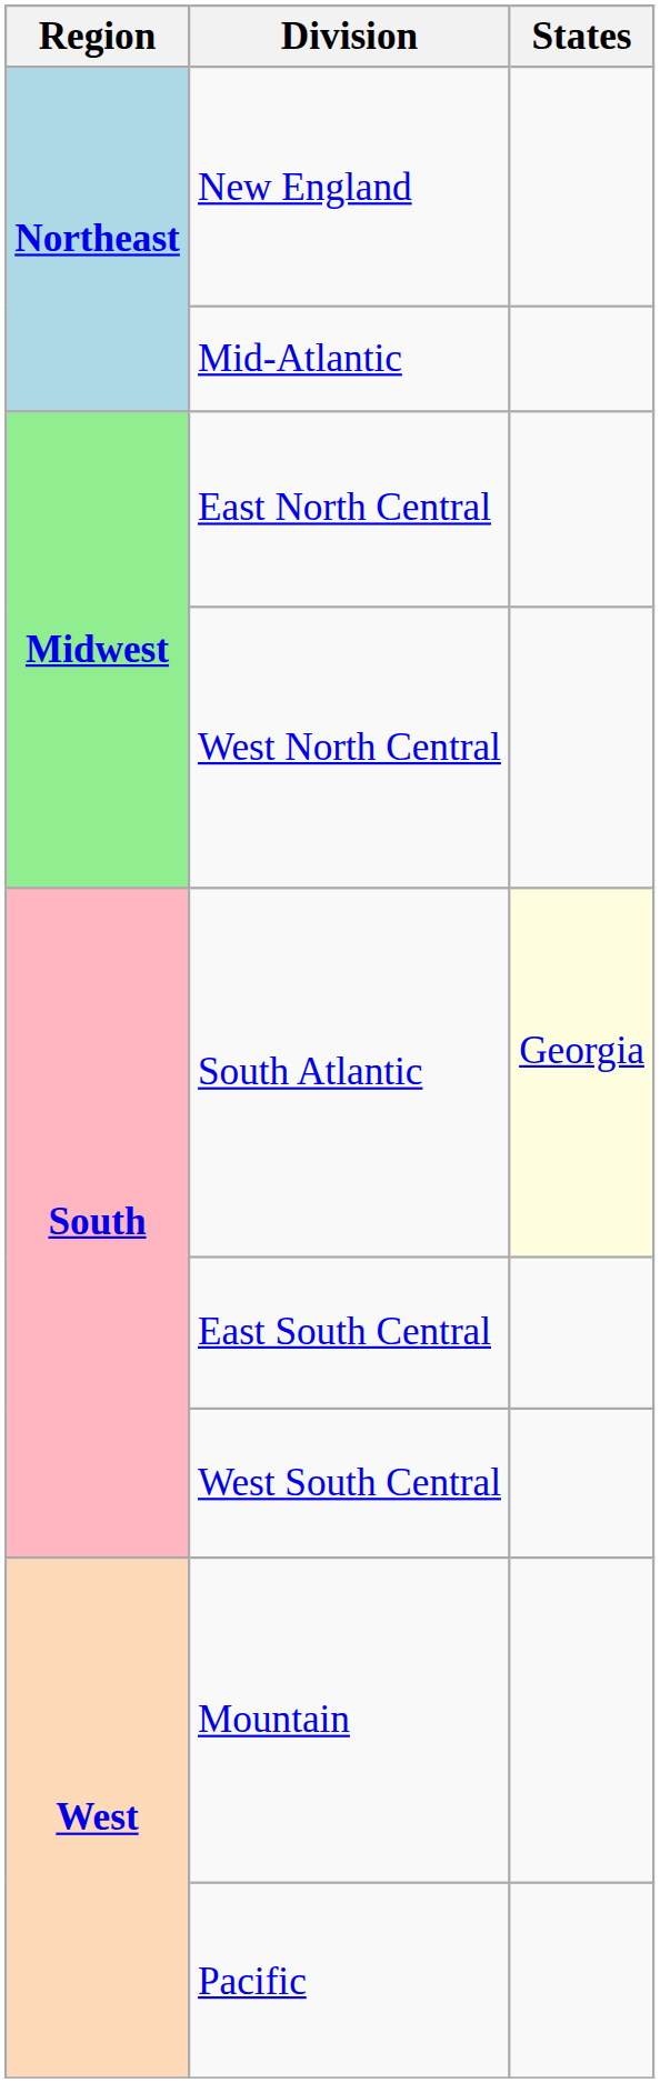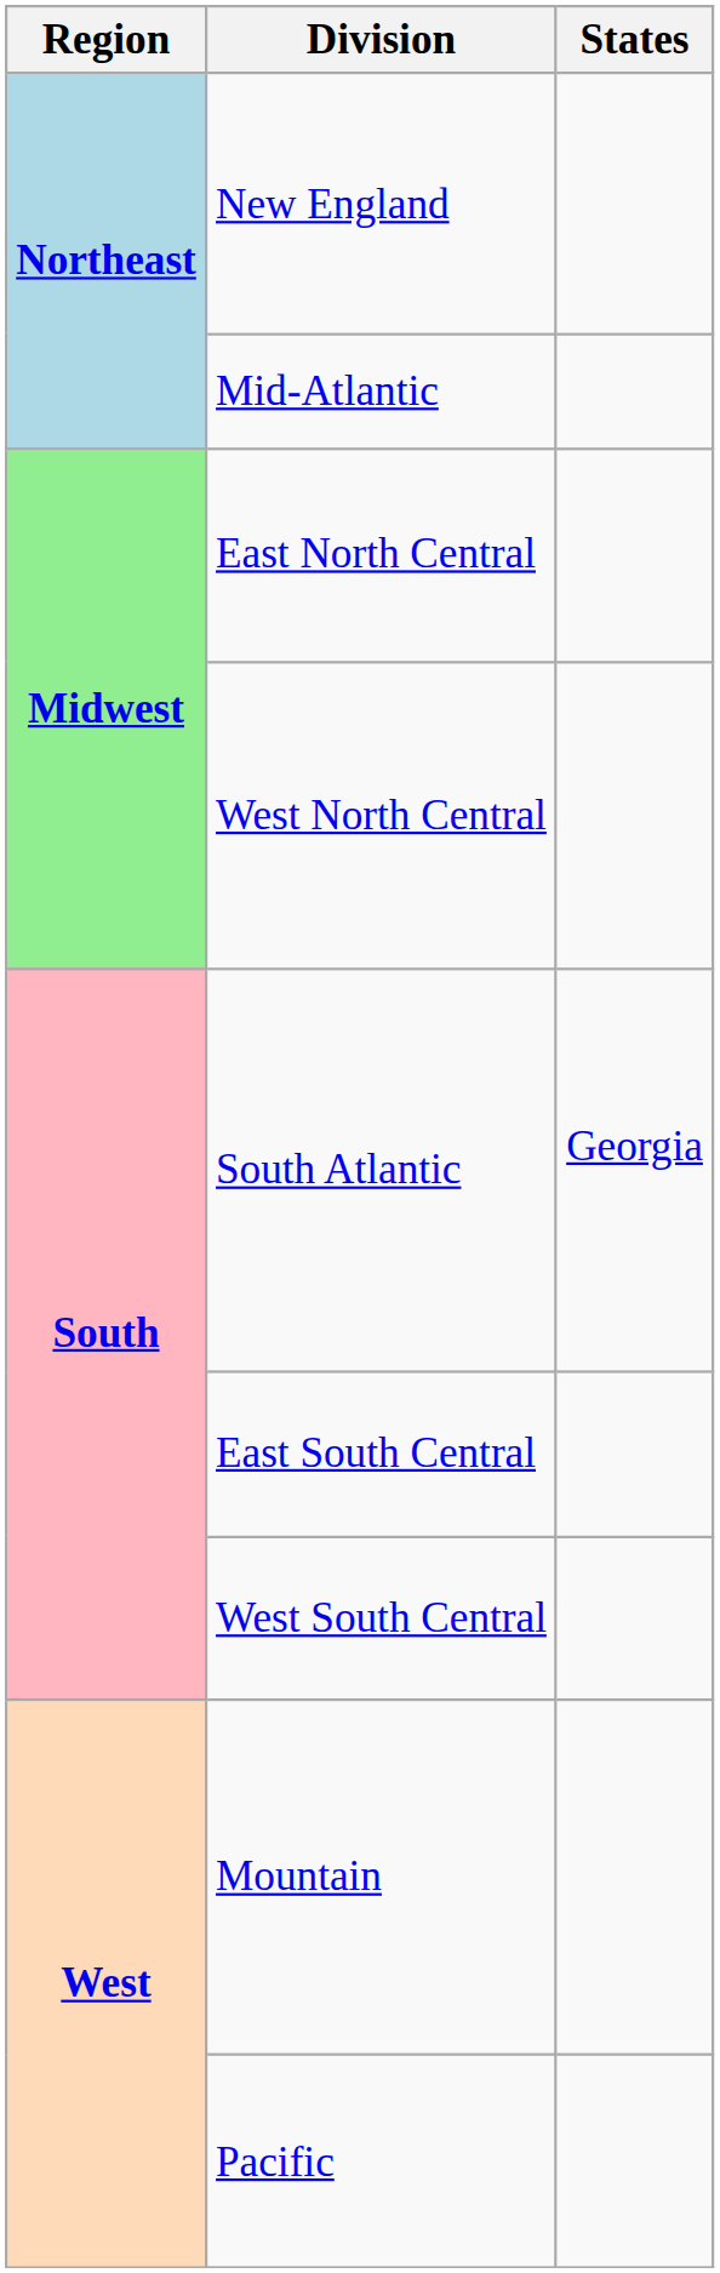South Atlantic | States: lightyellow background -> no background
